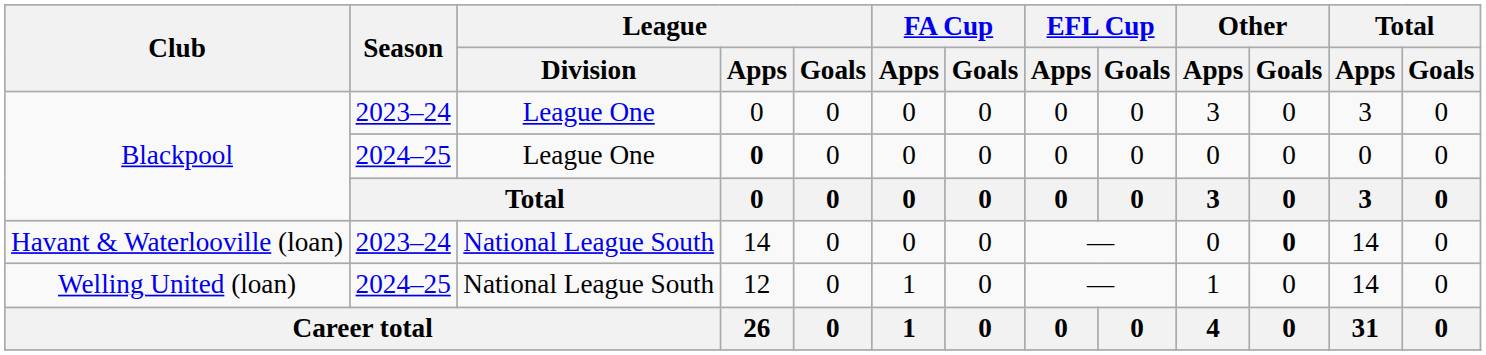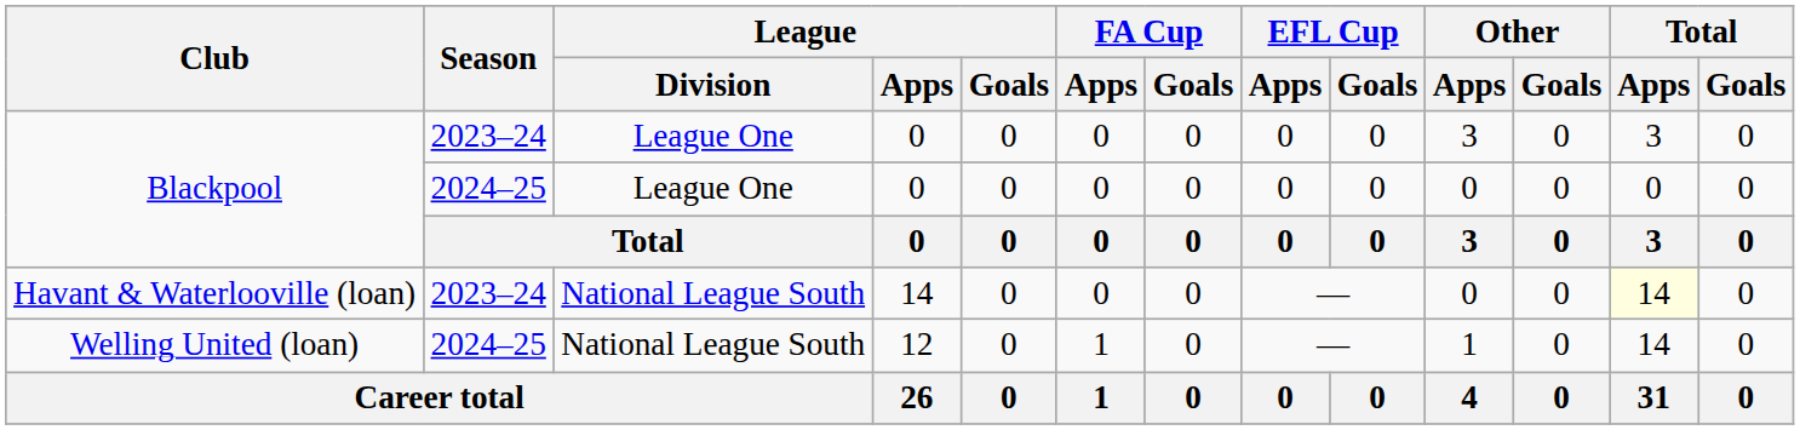Blackpool / 2024–25 | League / Apps: bold -> normal
Havant & Waterlooville (loan) | Other / Goals: bold -> normal
Havant & Waterlooville (loan) | Total / Apps: no background -> lightyellow background
